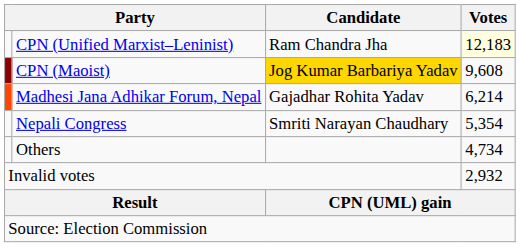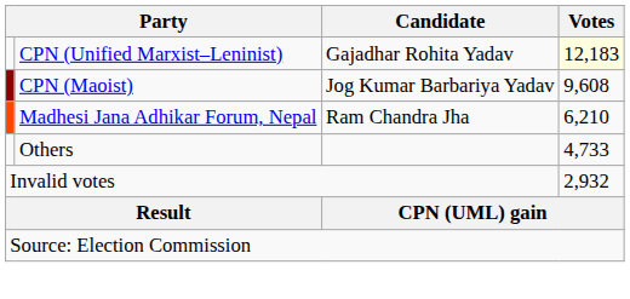CPN (Unified Marxist–Leninist) | Candidate: Ram Chandra Jha -> Gajadhar Rohita Yadav
CPN (Maoist) | Candidate: gold background -> no background
Madhesi Jana Adhikar Forum, Nepal | Candidate: Gajadhar Rohita Yadav -> Ram Chandra Jha
Madhesi Jana Adhikar Forum, Nepal | Votes: 6,214 -> 6,210
- row: Nepali Congress | Smriti Narayan Chaudhary | 5,354
Others | Votes: 4,734 -> 4,733
